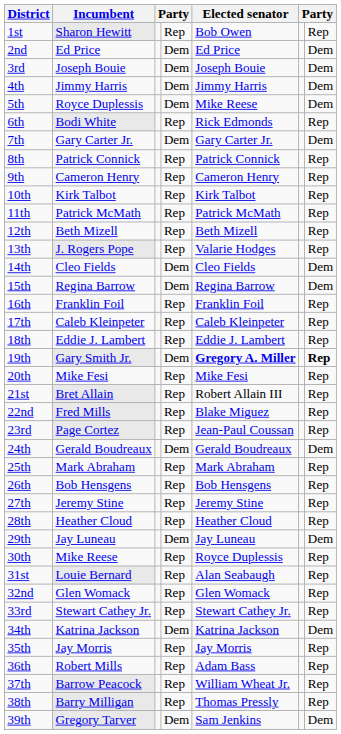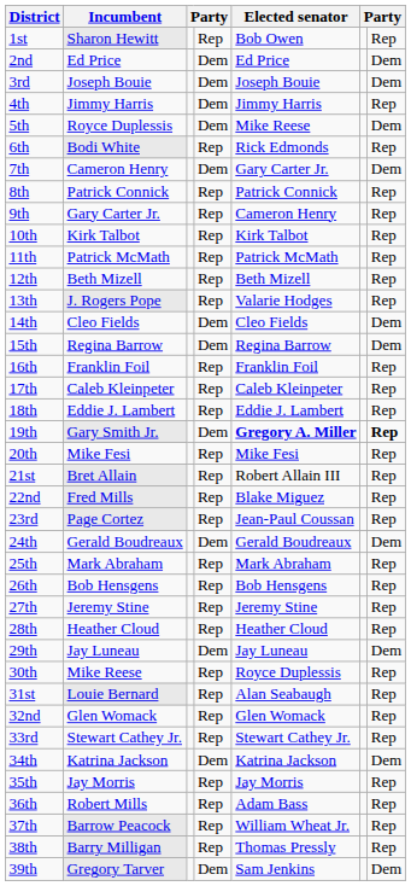4th | column 7: Dem -> Rep
7th | Incumbent: Gary Carter Jr. -> Cameron Henry
9th | Incumbent: Cameron Henry -> Gary Carter Jr.
